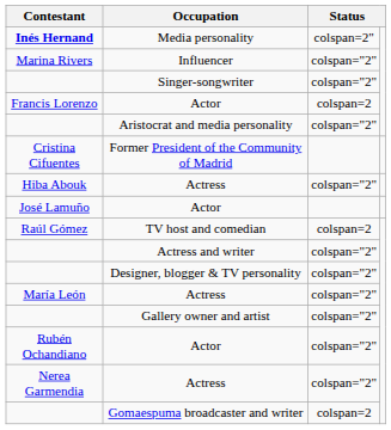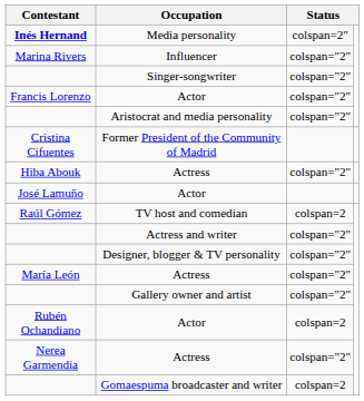Francis Lorenzo / Actor | column 3: colspan=2 -> colspan="2"
Rubén Ochandiano / Actor | column 3: colspan="2" -> colspan=2
